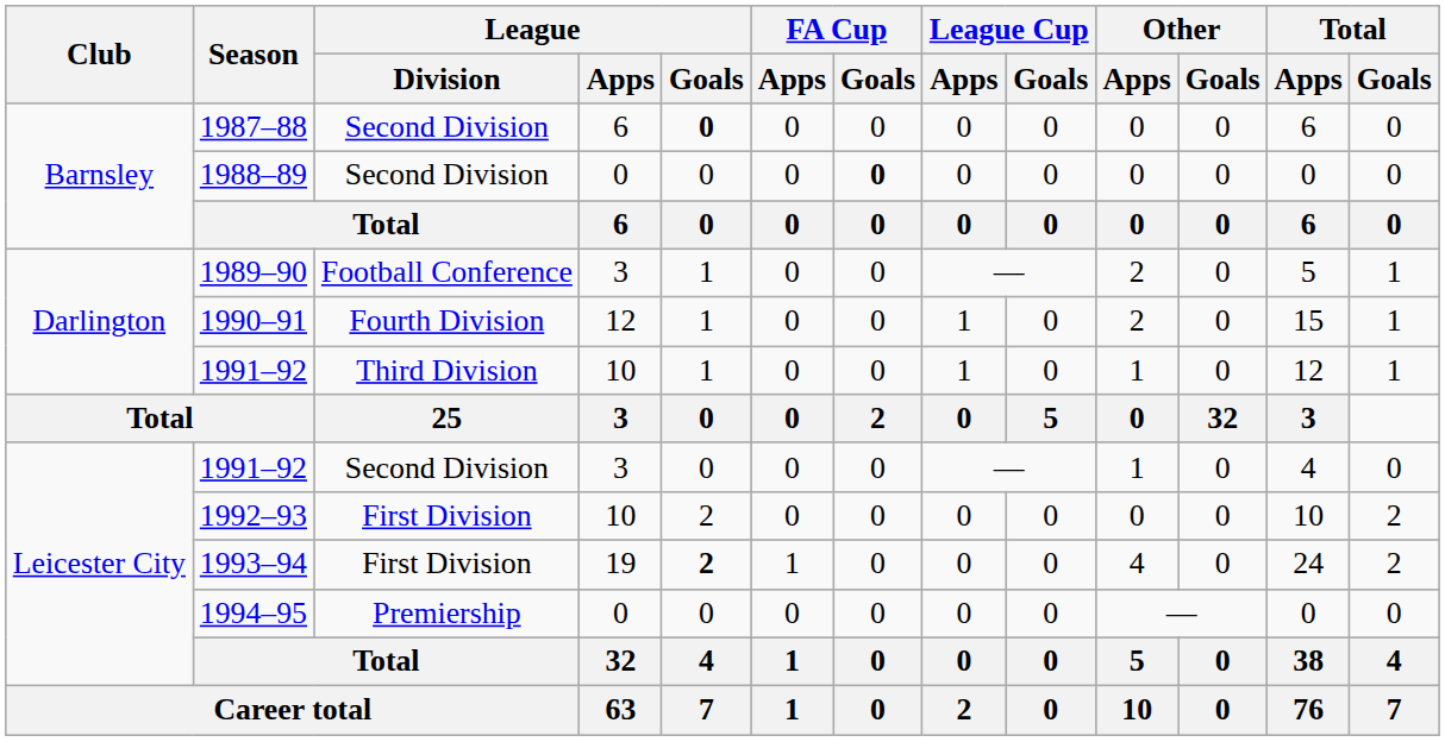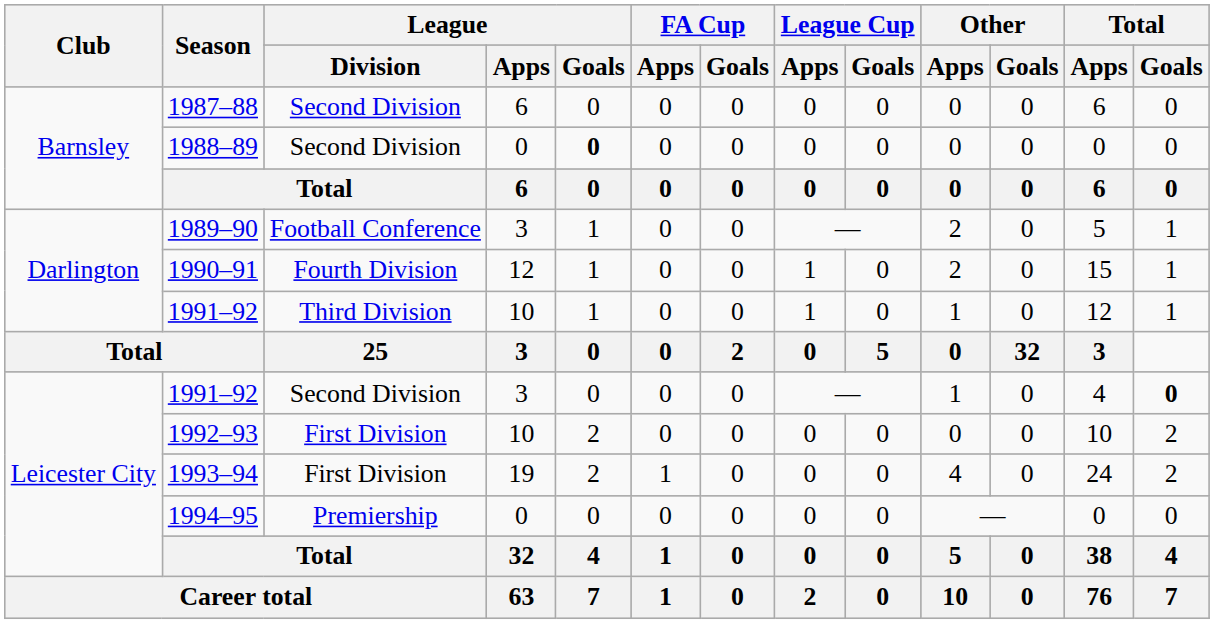1987–88 | League / Goals: bold -> normal
1988–89 | League / Goals: normal -> bold
1988–89 | FA Cup / Goals: bold -> normal
1991–92 / Second Division | Total / Goals: normal -> bold
1993–94 | League / Goals: bold -> normal
